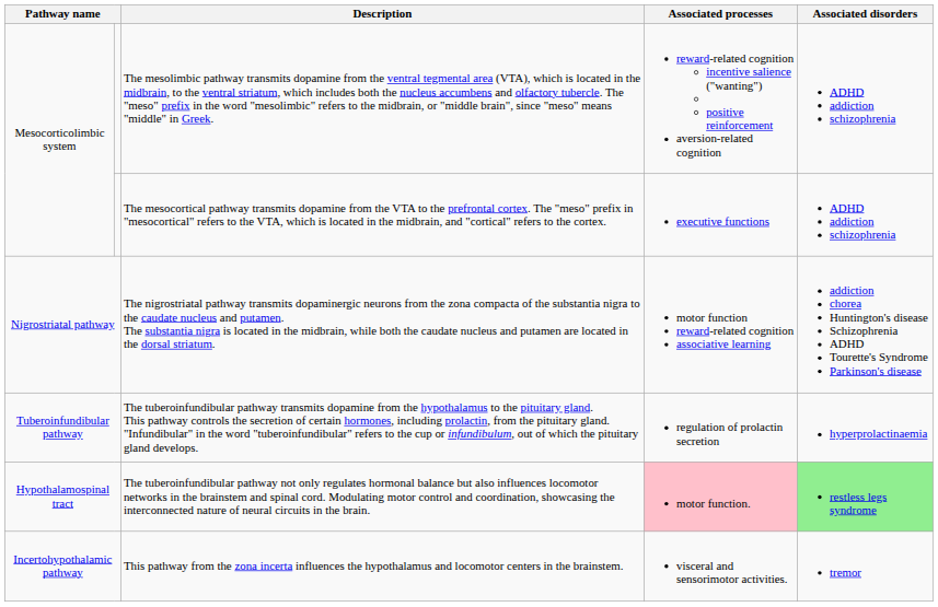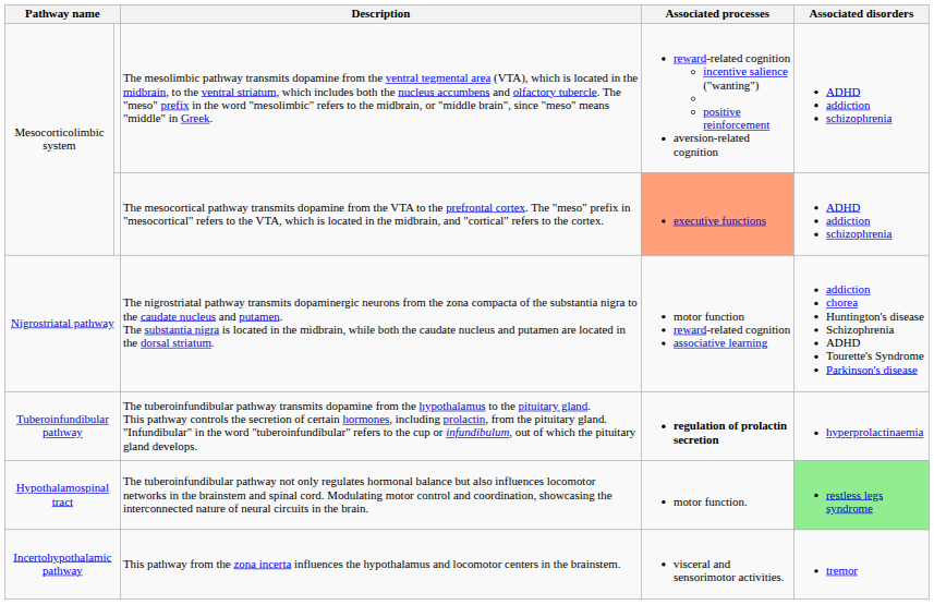row 3 | Associated processes: no background -> lightsalmon background
row 5 | Associated processes: normal -> bold
row 6 | Associated processes: pink background -> no background
